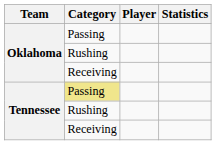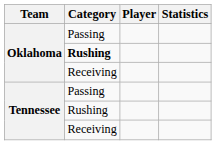Oklahoma / Rushing | Category: normal -> bold
Tennessee / Passing | Category: khaki background -> no background
